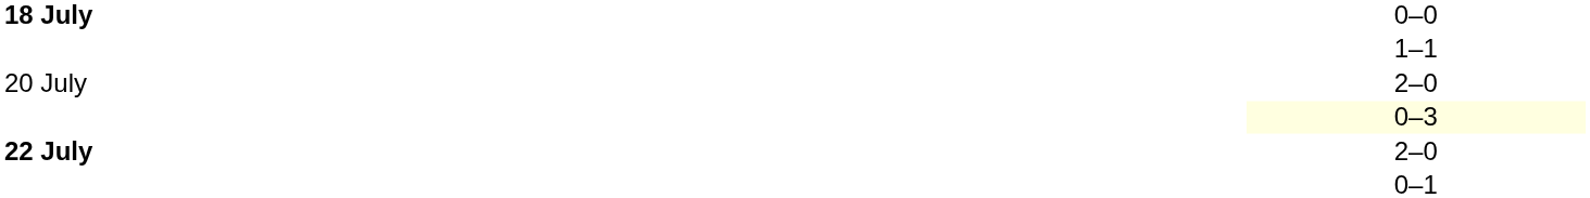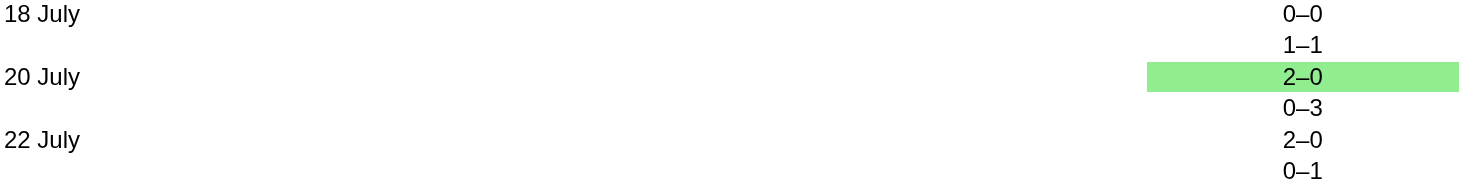0–0 | column 1: bold -> normal
20 July / 2–0 | column 2: no background -> lightgreen background
0–3 | column 2: lightyellow background -> no background
22 July / 2–0 | column 1: bold -> normal
